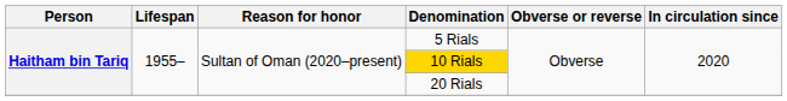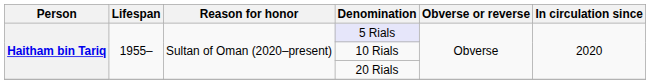5 Rials | Denomination: no background -> lavender background
10 Rials | Denomination: gold background -> no background
